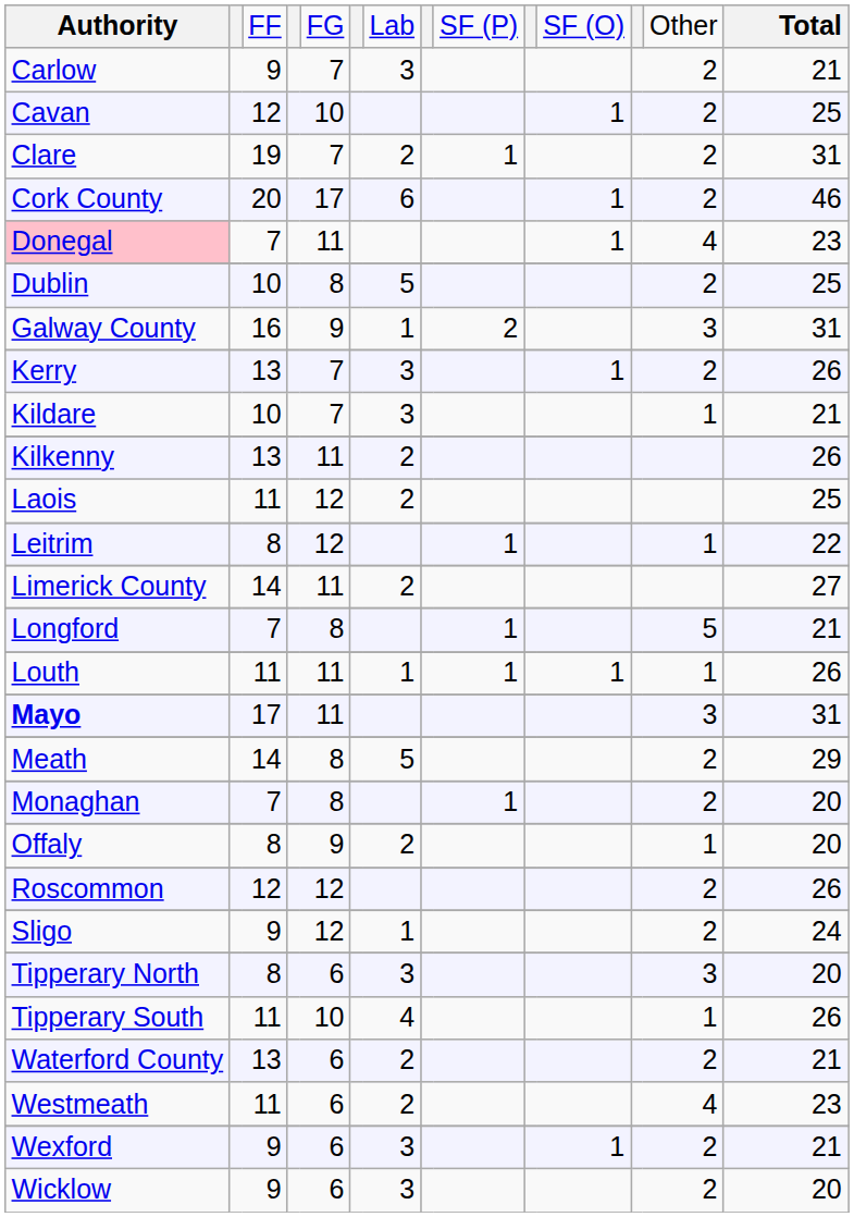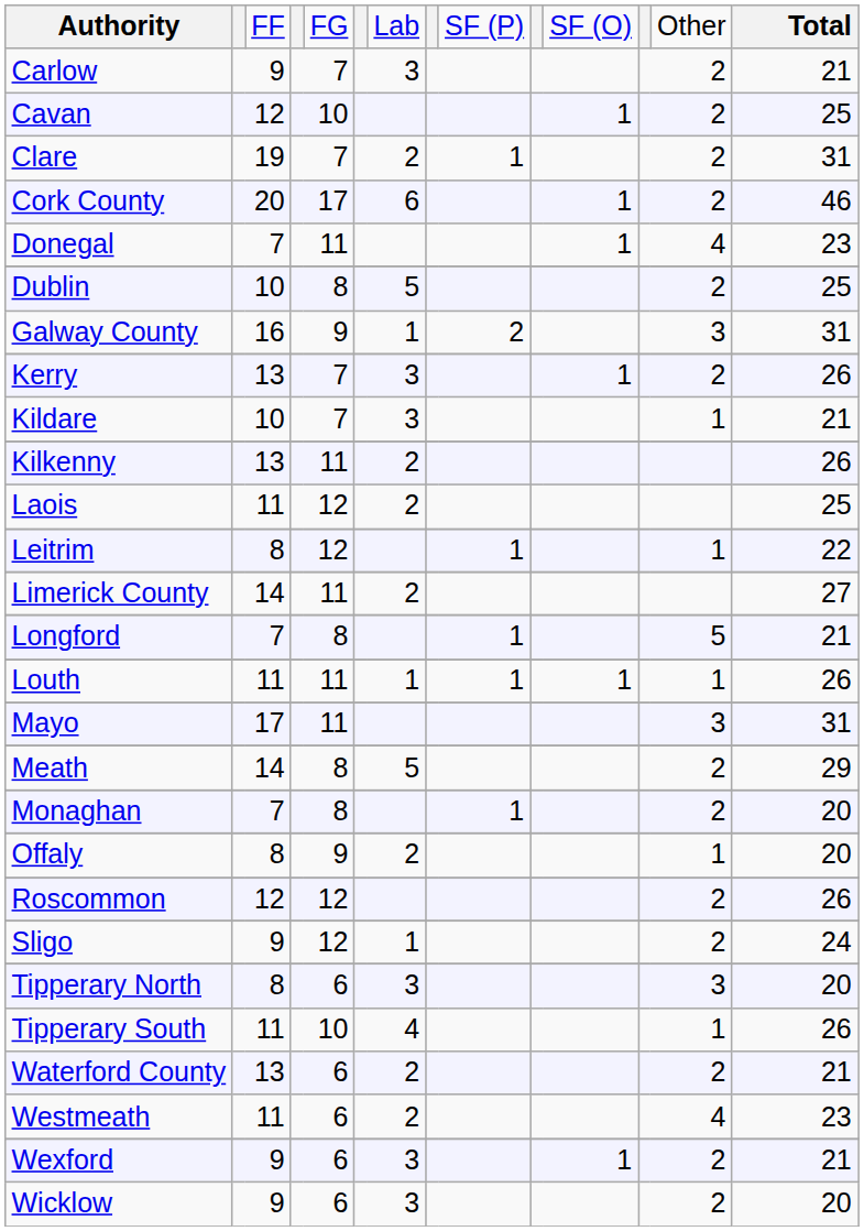Donegal | column 1: pink background -> no background
Mayo | column 1: bold -> normal
